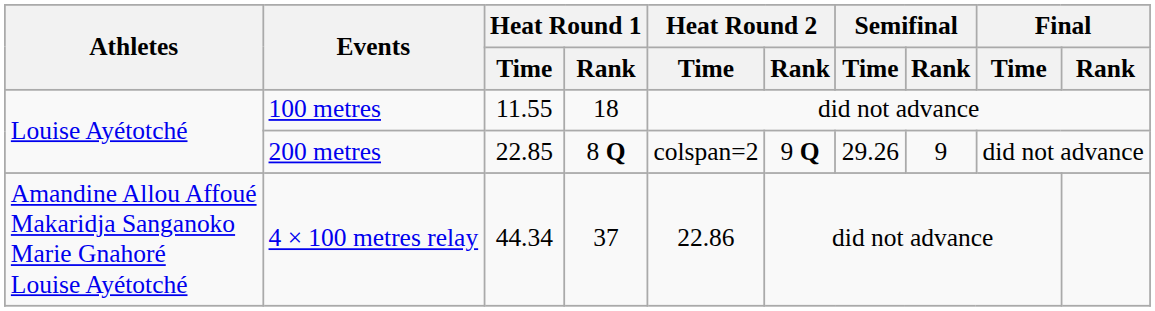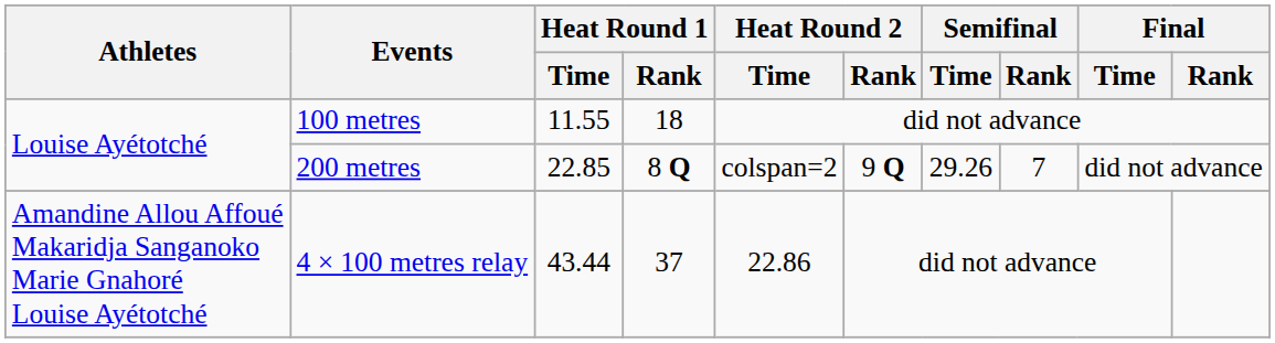200 metres | Semifinal / Rank: 9 -> 7
4 × 100 metres relay | Heat Round 1 / Time: 44.34 -> 43.44
